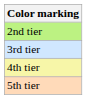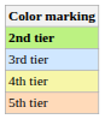row 2 | column 1: normal -> bold
